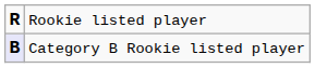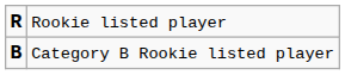Category B Rookie listed player | column 1: lavender background -> no background
